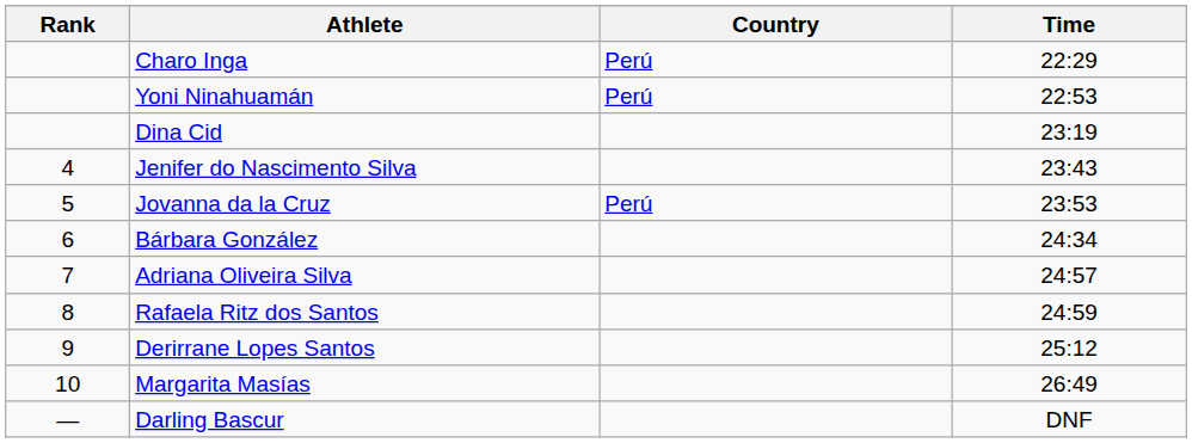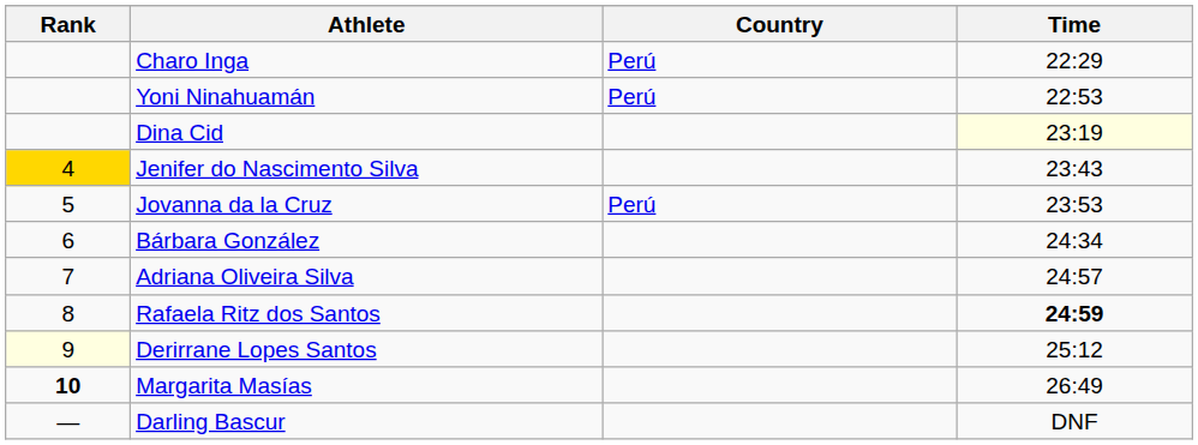Dina Cid | Time: no background -> lightyellow background
Jenifer do Nascimento Silva | Rank: no background -> gold background
Rafaela Ritz dos Santos | Time: normal -> bold
Derirrane Lopes Santos | Rank: no background -> lightyellow background
Margarita Masías | Rank: normal -> bold
